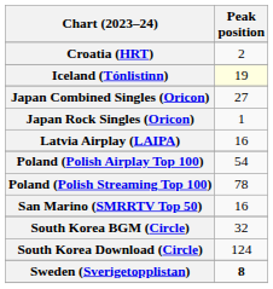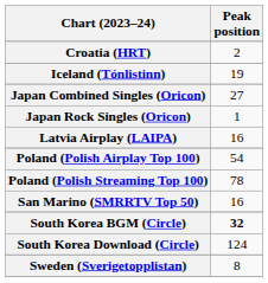Iceland (Tónlistinn) | Peak position: lightyellow background -> no background
South Korea BGM (Circle) | Peak position: normal -> bold
Sweden (Sverigetopplistan) | Peak position: bold -> normal
